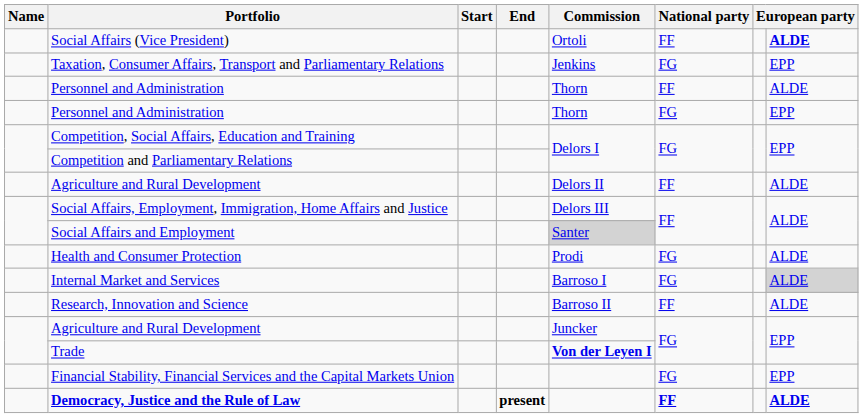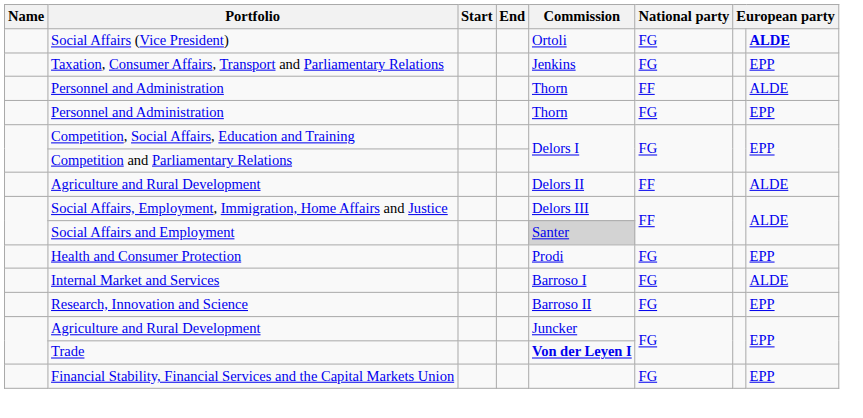Social Affairs (Vice President) | National party: FF -> FG
Health and Consumer Protection | column 8: ALDE -> EPP
Internal Market and Services | column 8: lightgrey background -> no background
Research, Innovation and Science | National party: FF -> FG
Research, Innovation and Science | column 8: ALDE -> EPP
- row: Democracy, Justice and the Rule of Law | present | FF | ALDE
